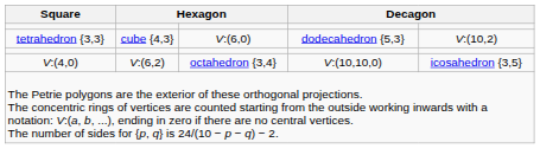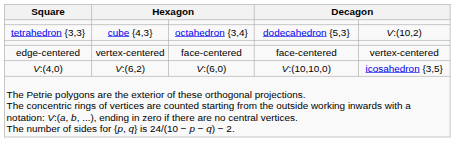tetrahedron {3,3} | column 3: V:(6,0) -> octahedron {3,4}
+ row: edge-centered | vertex-centered | face-centered | face-centered | vertex-centered
V:(4,0) | column 3: octahedron {3,4} -> V:(6,0)
